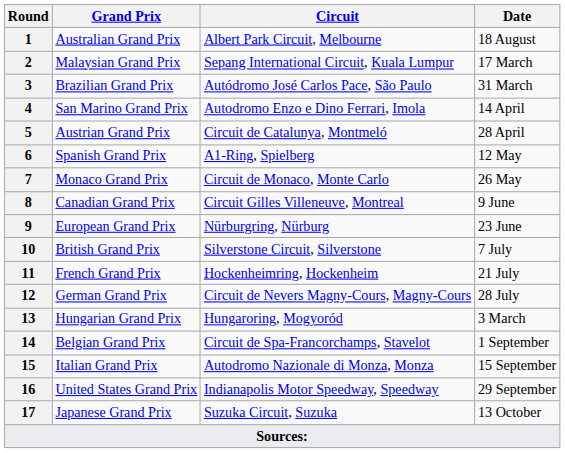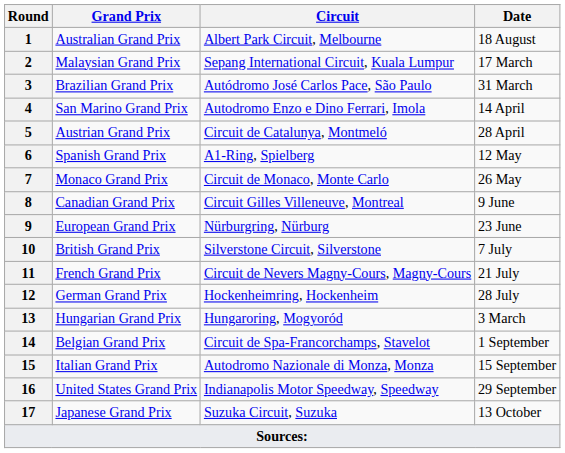11 | Circuit: Hockenheimring, Hockenheim -> Circuit de Nevers Magny-Cours, Magny-Cours
12 | Circuit: Circuit de Nevers Magny-Cours, Magny-Cours -> Hockenheimring, Hockenheim
